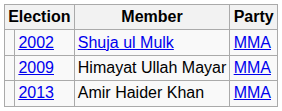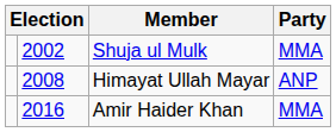Himayat Ullah Mayar | column 2: 2009 -> 2008
Himayat Ullah Mayar | Party: MMA -> ANP
Amir Haider Khan | column 2: 2013 -> 2016
